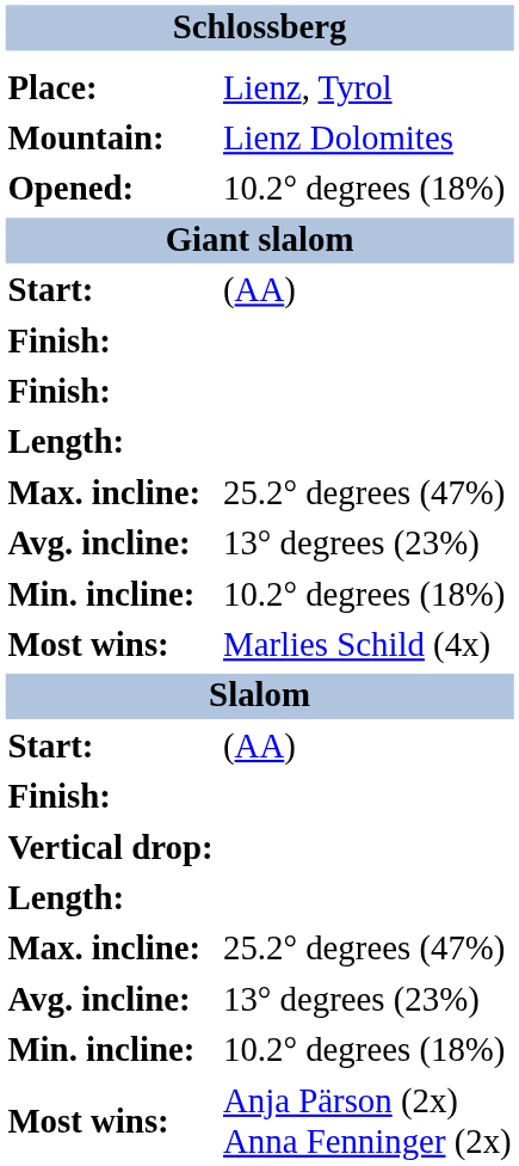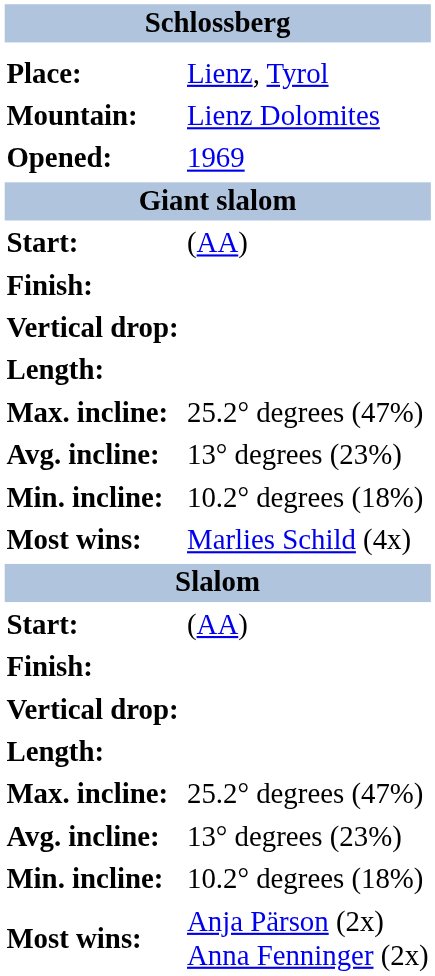row 4 | column 2: 10.2° degrees (18%) -> 1969
row 8 | column 1: Finish: -> Vertical drop:
